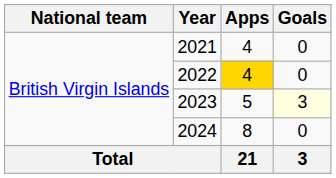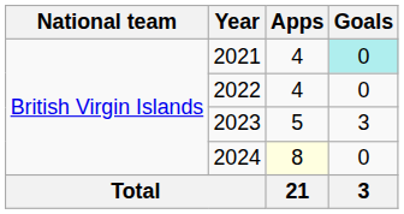2021 | Goals: no background -> paleturquoise background
2022 | Apps: gold background -> no background
2023 | Goals: lightyellow background -> no background
2024 | Apps: no background -> lightyellow background
